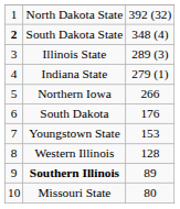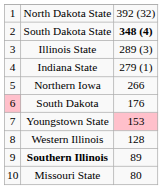South Dakota State | column 1: bold -> normal
South Dakota State | column 3: normal -> bold
South Dakota | column 1: no background -> pink background
Youngstown State | column 3: no background -> pink background
